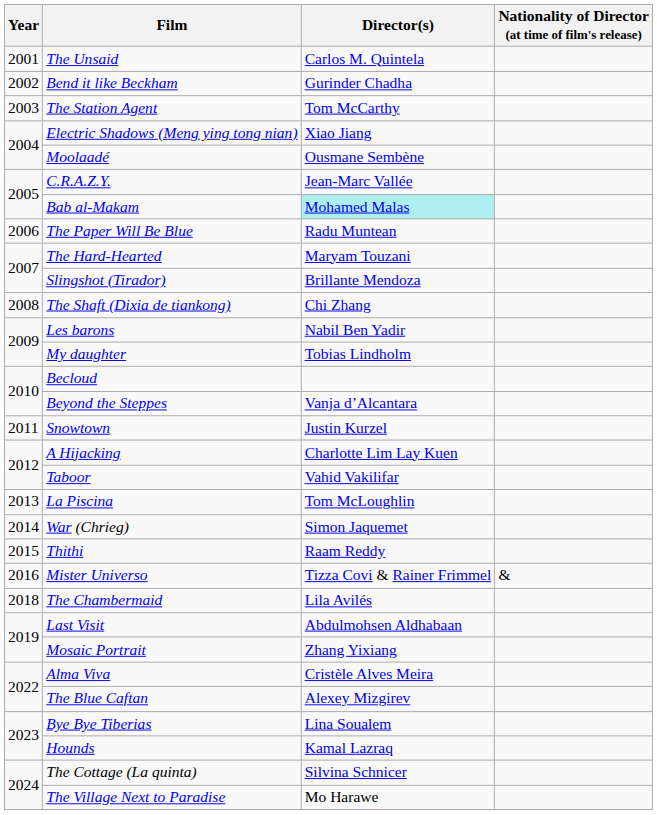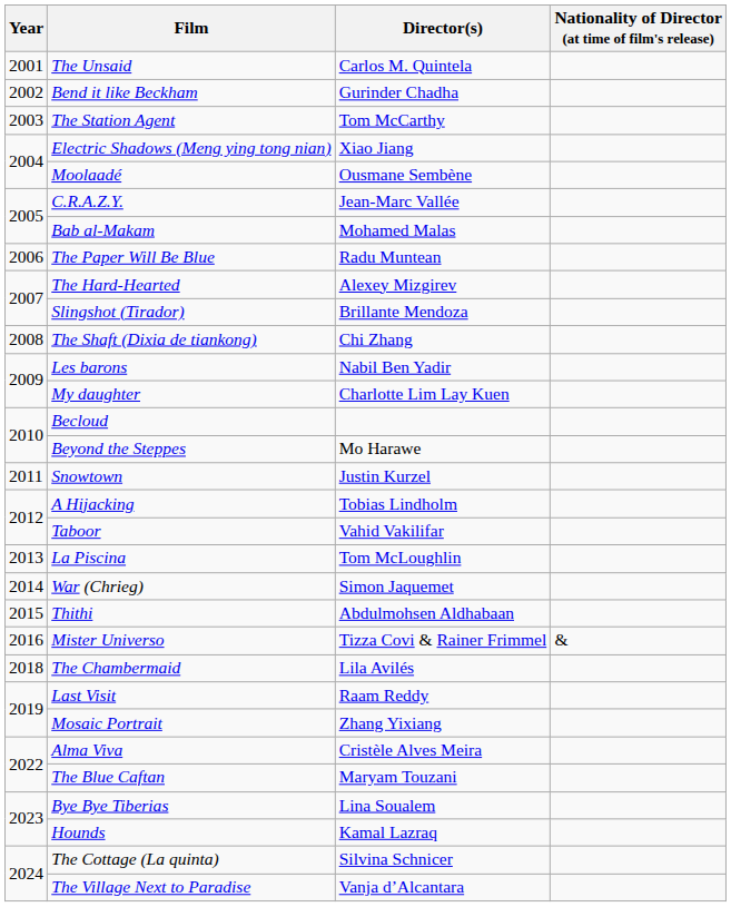Bab al-Makam | Director(s): paleturquoise background -> no background
The Hard-Hearted | Director(s): Maryam Touzani -> Alexey Mizgirev
My daughter | Director(s): Tobias Lindholm -> Charlotte Lim Lay Kuen
Beyond the Steppes | Director(s): Vanja d’Alcantara -> Mo Harawe
A Hijacking | Director(s): Charlotte Lim Lay Kuen -> Tobias Lindholm
Thithi | Director(s): Raam Reddy -> Abdulmohsen Aldhabaan
Last Visit | Director(s): Abdulmohsen Aldhabaan -> Raam Reddy
The Blue Caftan | Director(s): Alexey Mizgirev -> Maryam Touzani
The Village Next to Paradise | Director(s): Mo Harawe -> Vanja d’Alcantara
